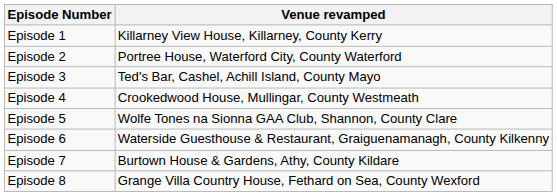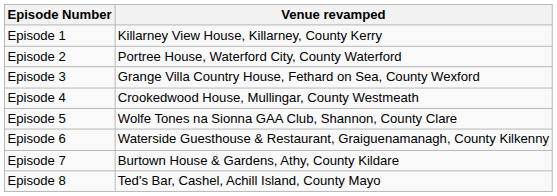Episode 3 | Venue revamped: Ted's Bar, Cashel, Achill Island, County Mayo -> Grange Villa Country House, Fethard on Sea, County Wexford
Episode 8 | Venue revamped: Grange Villa Country House, Fethard on Sea, County Wexford -> Ted's Bar, Cashel, Achill Island, County Mayo
